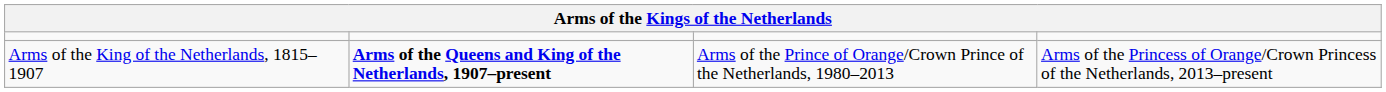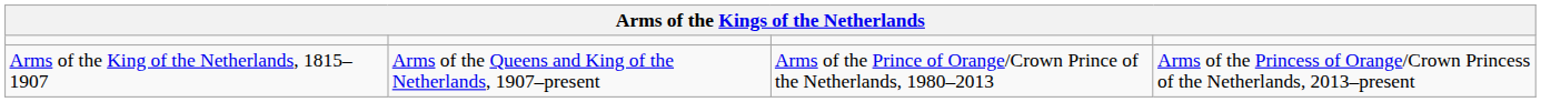Arms of the King of the Netherlands, 1815–1907 | column 2: bold -> normal
